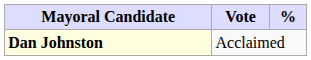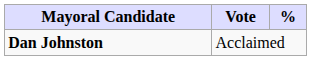Dan Johnston | Mayoral Candidate: lightyellow background -> no background
